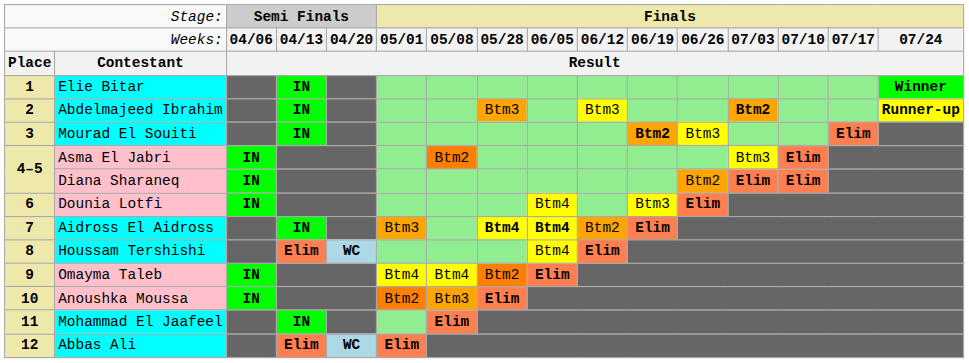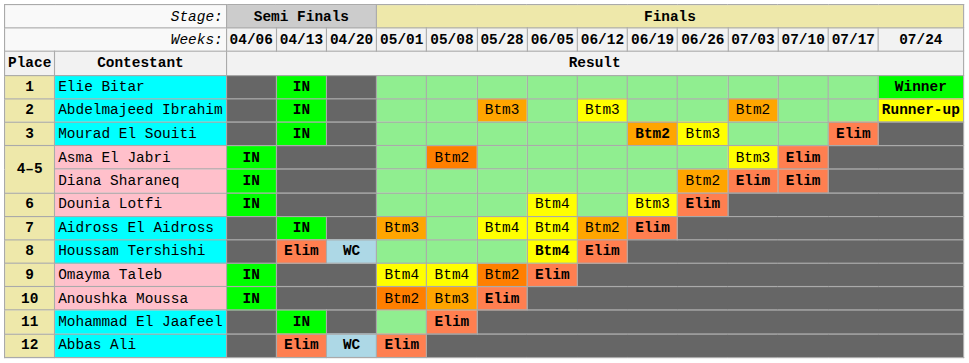Abdelmajeed Ibrahim | column 13: bold -> normal
Aidross El Aidross | column 8: bold -> normal
Aidross El Aidross | column 9: bold -> normal
Houssam Tershishi | column 9: normal -> bold
